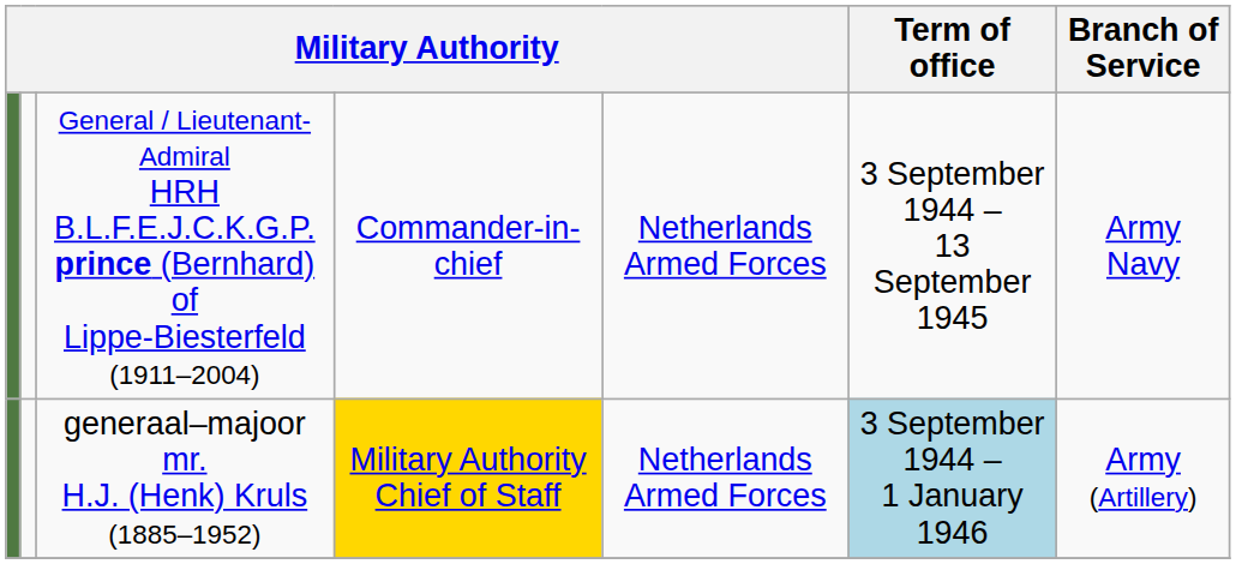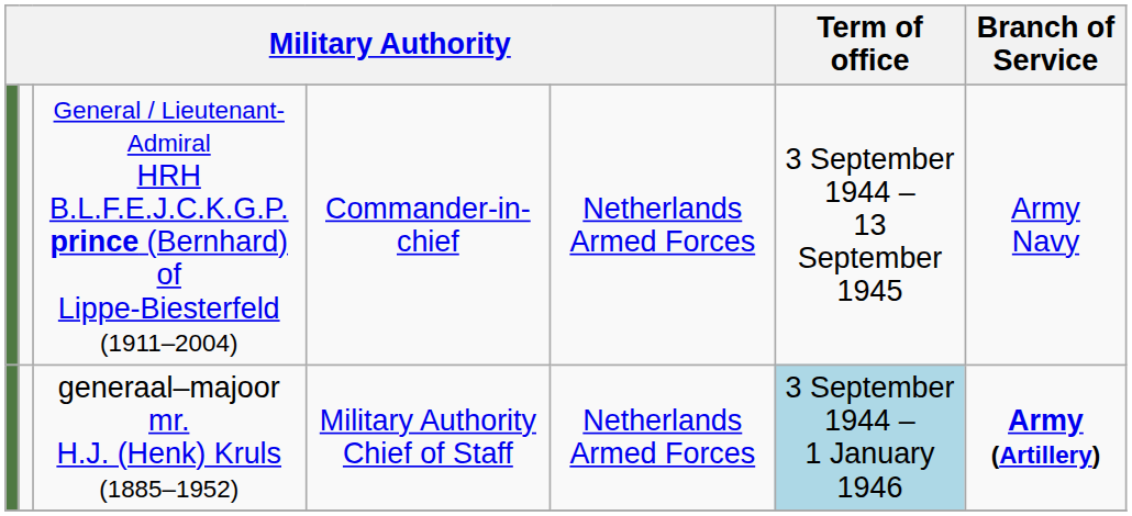generaal–majoor mr. H.J. (Henk) Kruls (1885–1952) | column 4: gold background -> no background
generaal–majoor mr. H.J. (Henk) Kruls (1885–1952) | Branch of Service: normal -> bold
